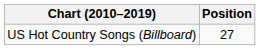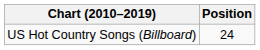US Hot Country Songs (Billboard) | Position: 27 -> 24
